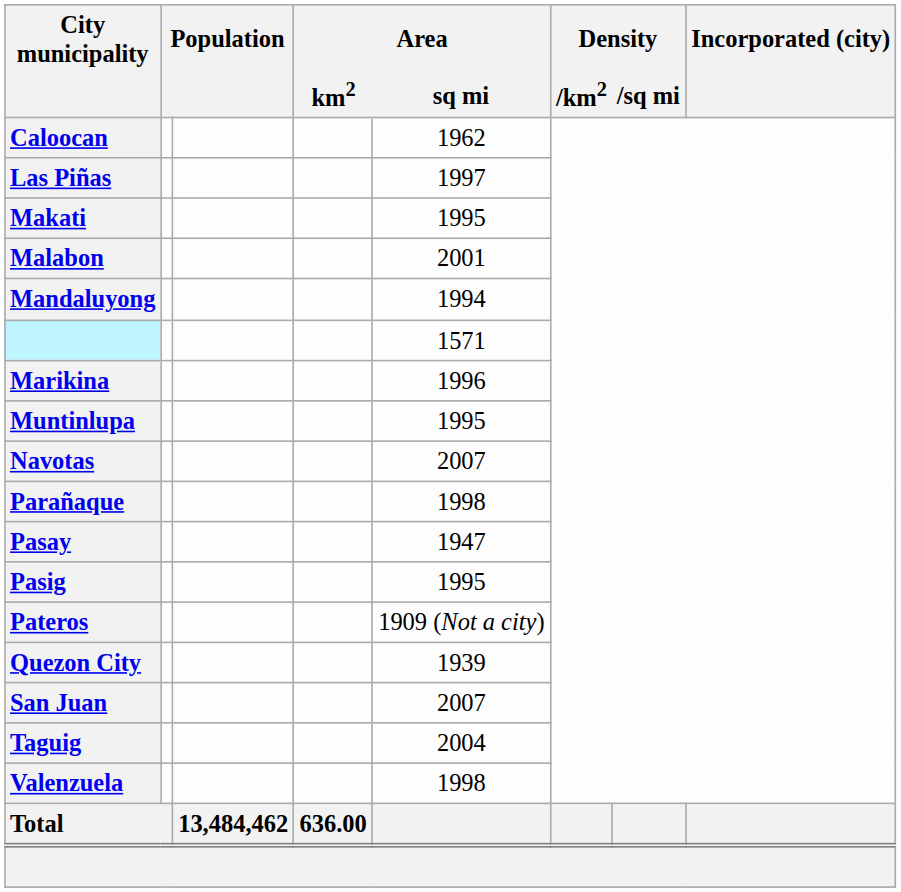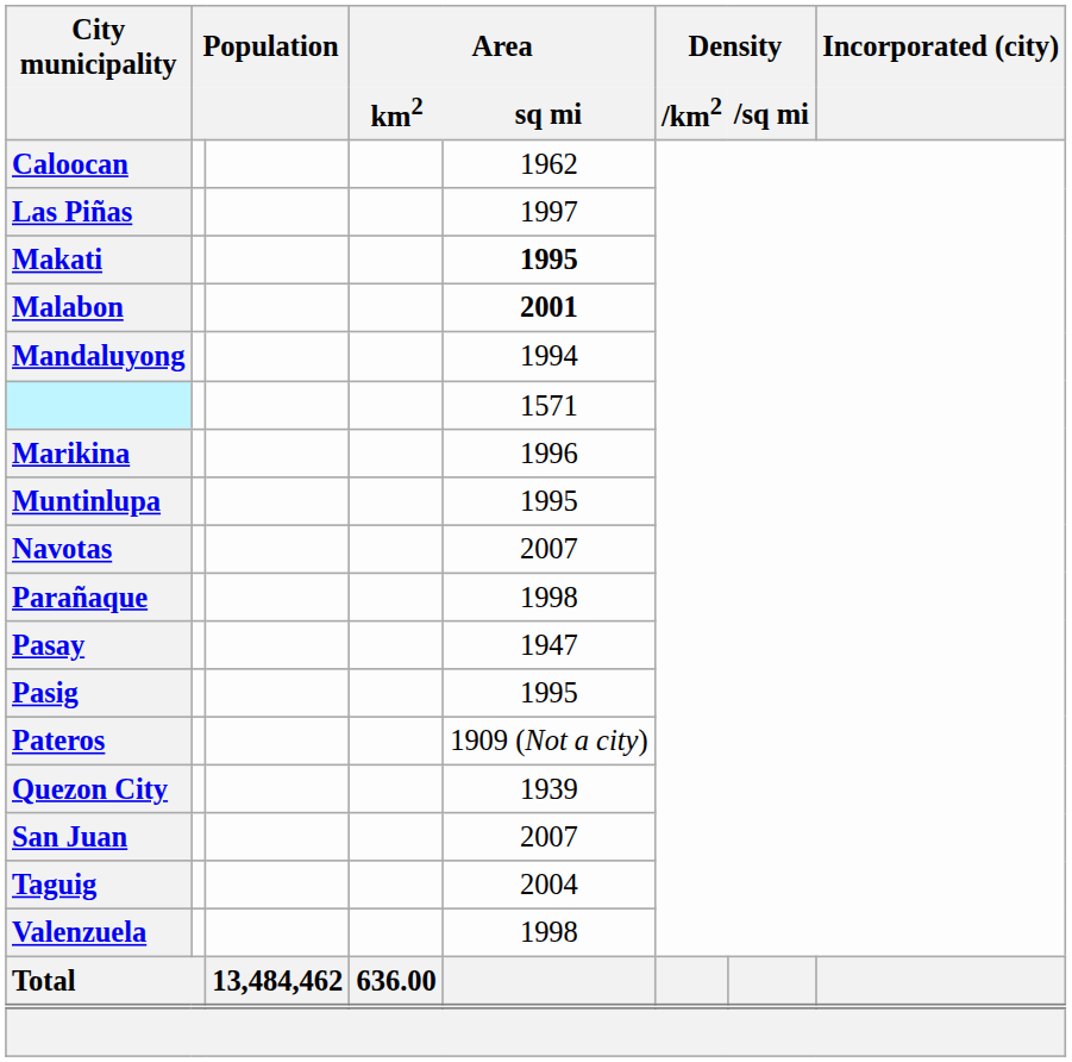Makati | Area / sq mi: normal -> bold
Malabon | Area / sq mi: normal -> bold
